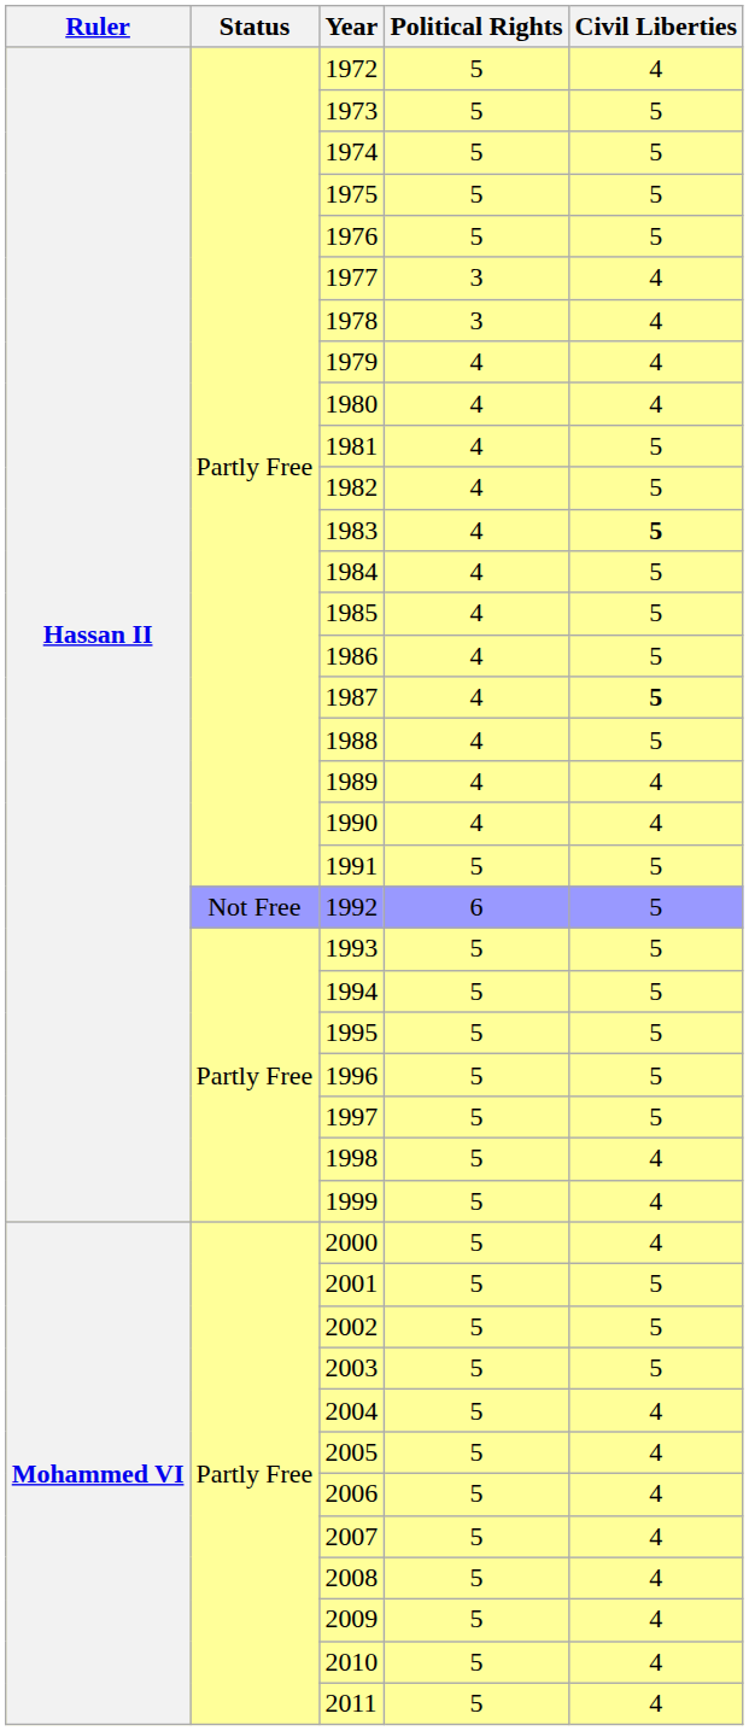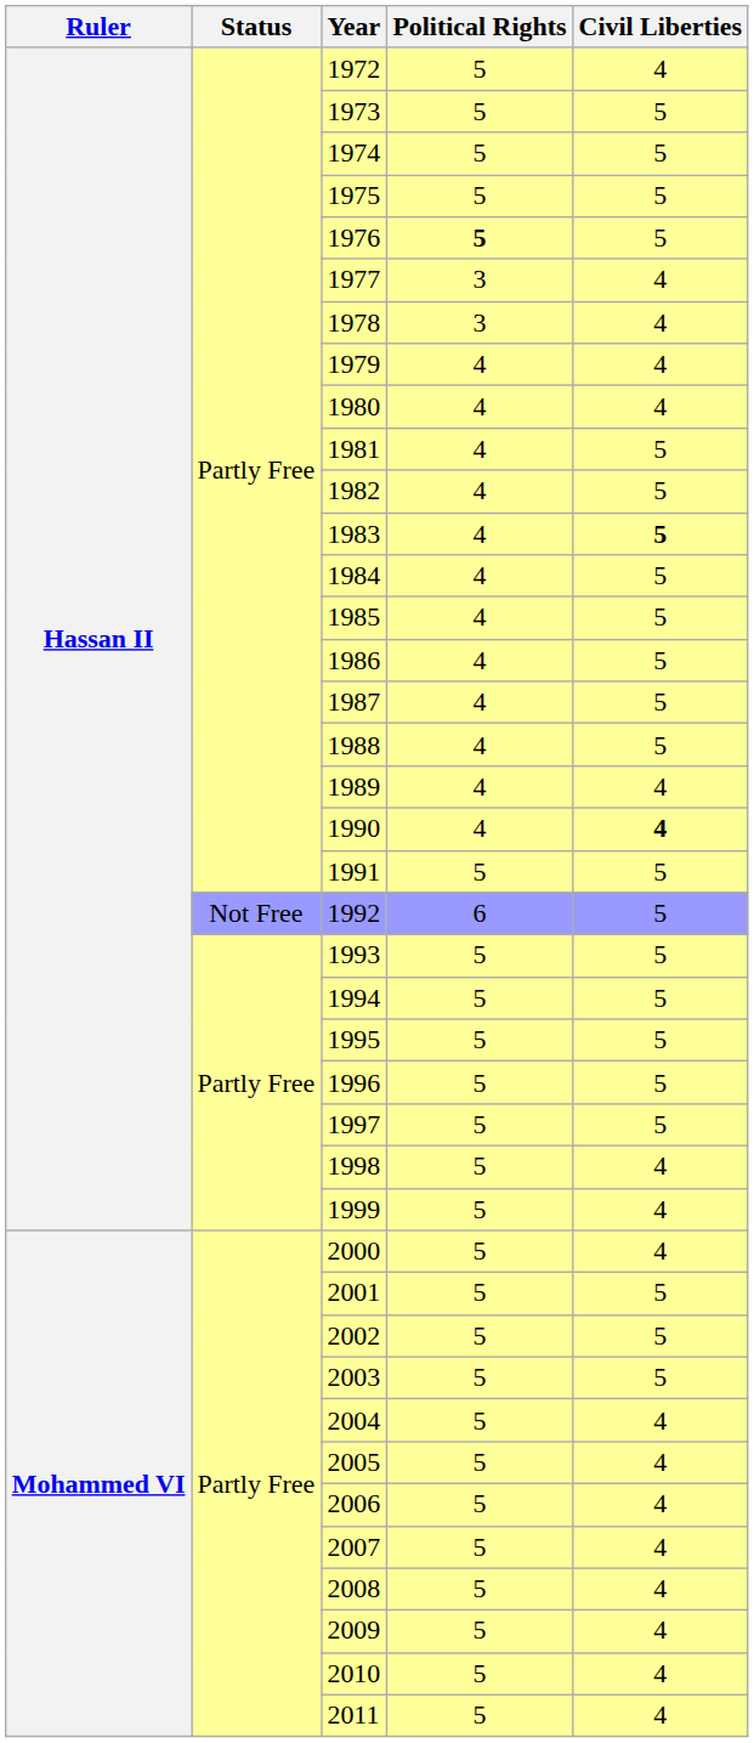1976 | Political Rights: normal -> bold
1987 | Civil Liberties: bold -> normal
1990 | Civil Liberties: normal -> bold
